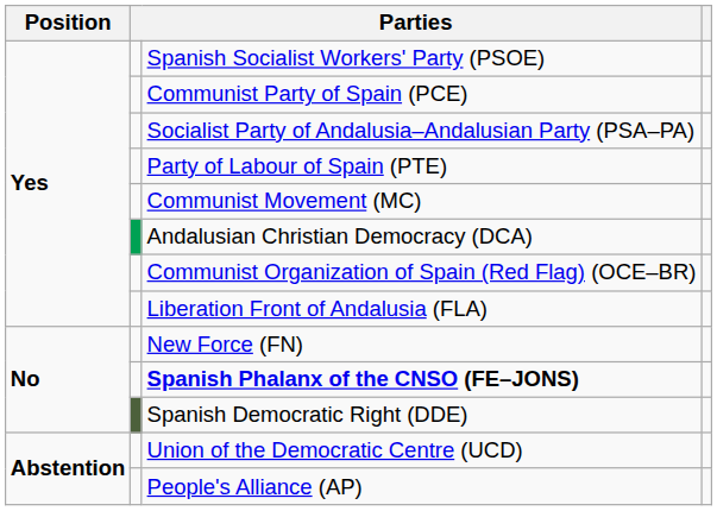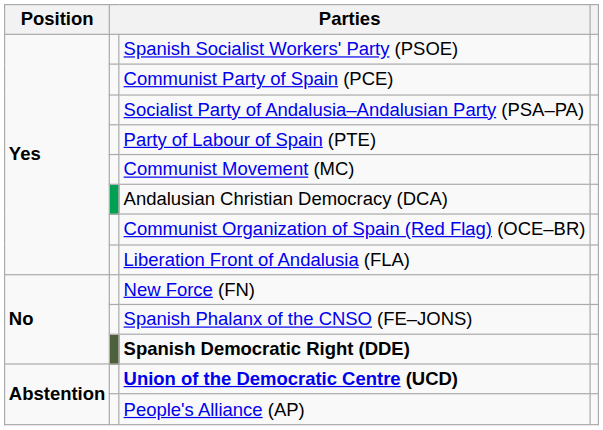Spanish Phalanx of the CNSO (FE–JONS) | column 3: bold -> normal
Spanish Democratic Right (DDE) | column 3: normal -> bold
Union of the Democratic Centre (UCD) | column 3: normal -> bold
